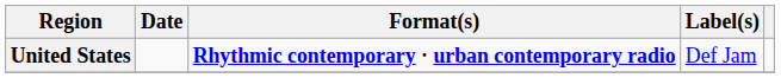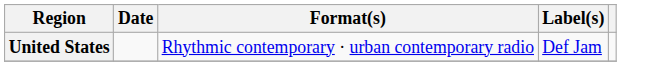United States | Format(s): bold -> normal
